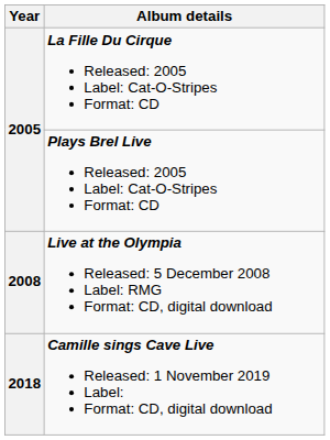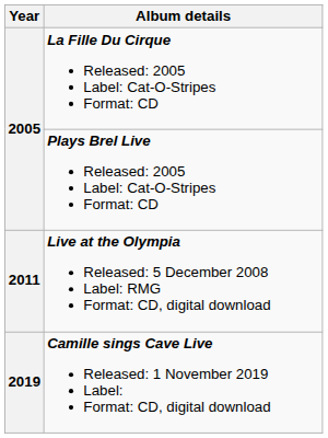row 4 | Year: 2008 -> 2011
row 5 | Year: 2018 -> 2019
